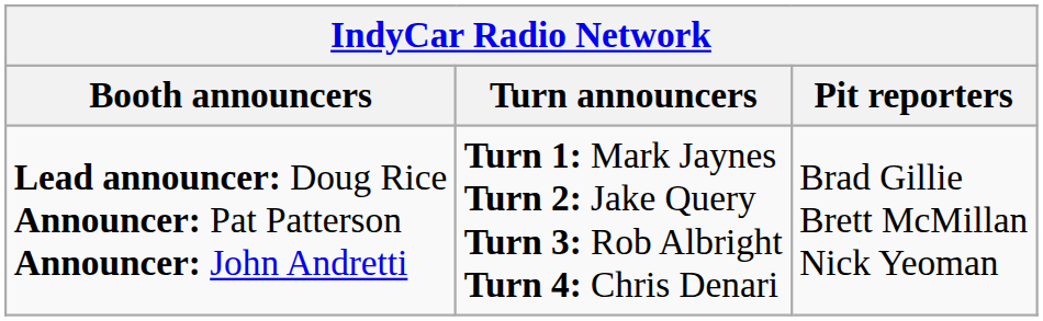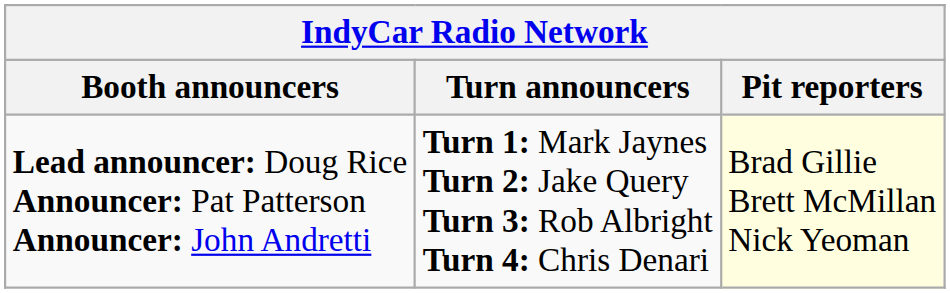row 3 | Pit reporters: no background -> lightyellow background
